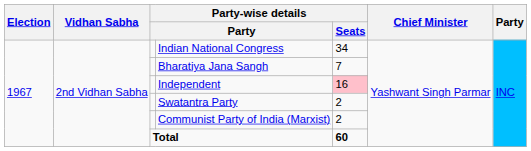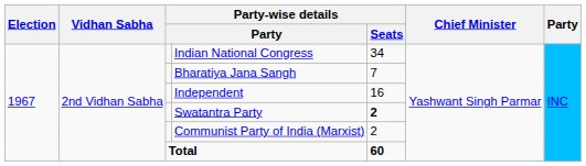Independent | Party-wise details / Seats: pink background -> no background
Swatantra Party | Party-wise details / Seats: normal -> bold
